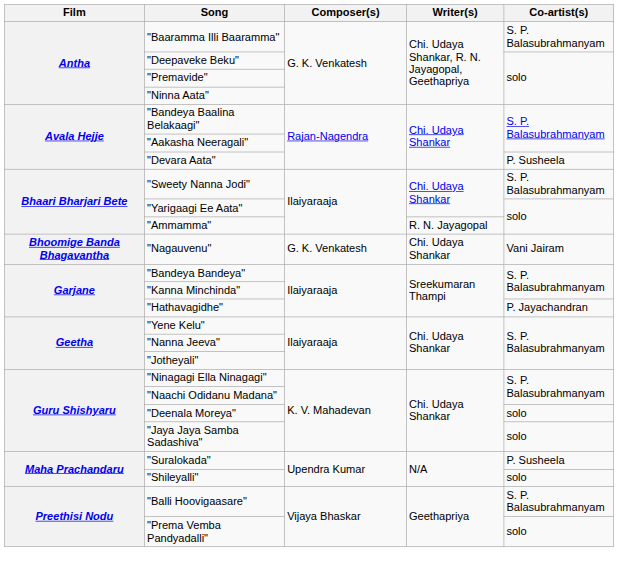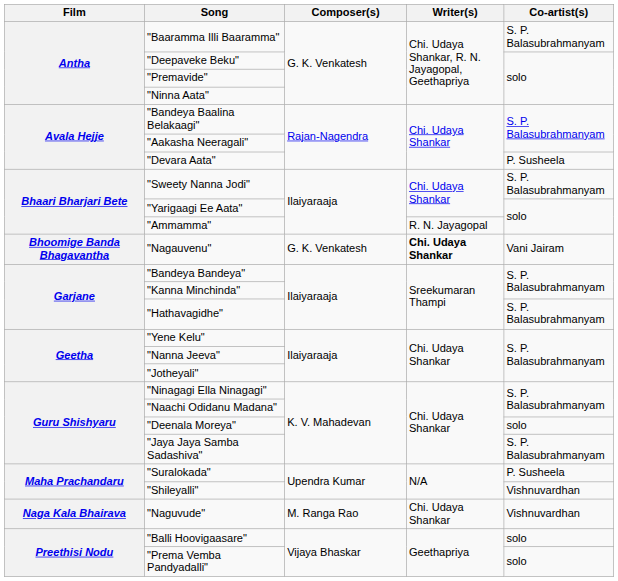"Nagauvenu" | Writer(s): normal -> bold
"Hathavagidhe" | Co-artist(s): P. Jayachandran -> S. P. Balasubrahmanyam
"Jaya Jaya Samba Sadashiva" | Co-artist(s): solo -> S. P. Balasubrahmanyam
"Shileyalli" | Co-artist(s): solo -> Vishnuvardhan
+ row: Naga Kala Bhairava | "Naguvude" | M. Ranga Rao | Chi. Udaya Shankar | Vishnuvardhan
"Balli Hoovigaasare" | Co-artist(s): S. P. Balasubrahmanyam -> solo
